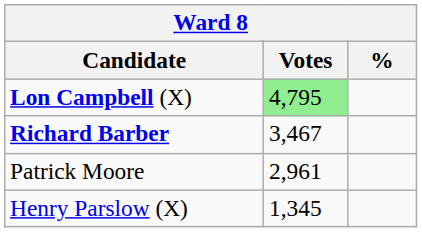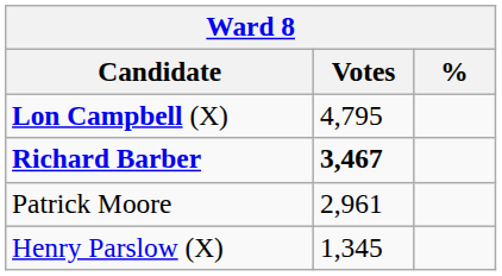Lon Campbell (X) | Votes: lightgreen background -> no background
Richard Barber | Votes: normal -> bold
